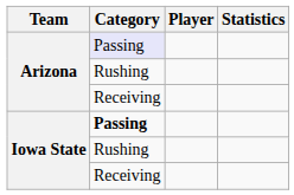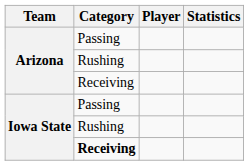Arizona / Passing | Category: lavender background -> no background
Iowa State / Passing | Category: bold -> normal
Iowa State / Receiving | Category: normal -> bold
